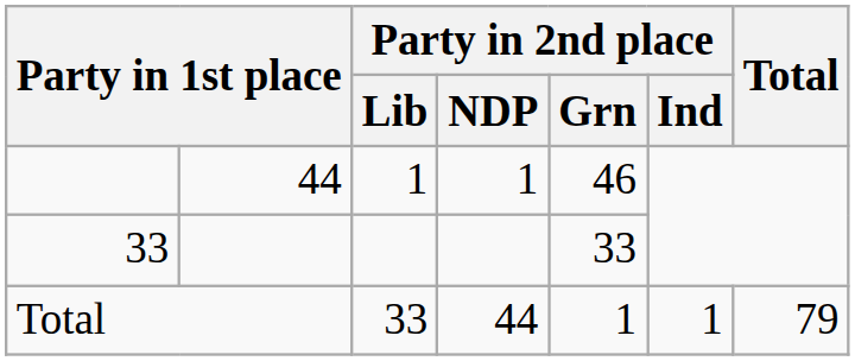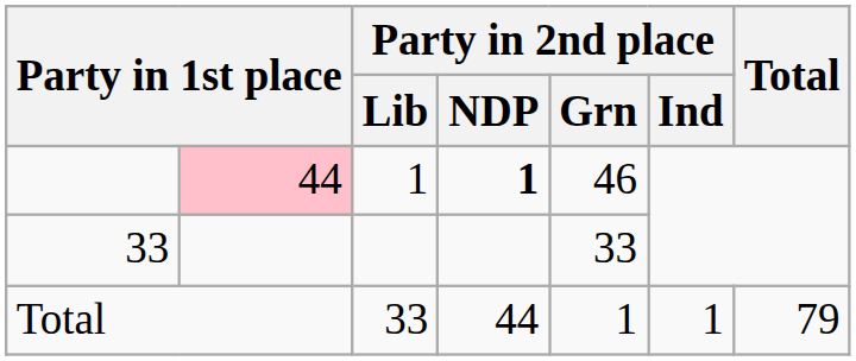row 3 | column 2: no background -> pink background
row 3 | Party in 2nd place / NDP: normal -> bold
